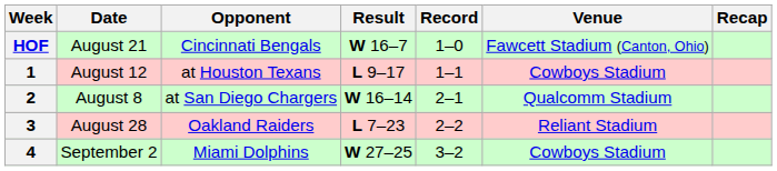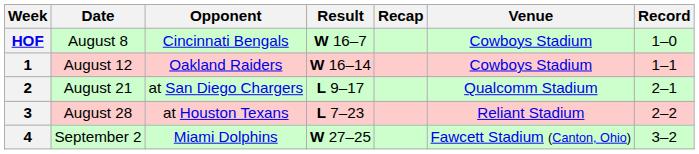columns swapped: Record <-> Recap
HOF | Date: August 21 -> August 8
HOF | Venue: Fawcett Stadium (Canton, Ohio) -> Cowboys Stadium
1 | Opponent: at Houston Texans -> Oakland Raiders
1 | Result: L 9–17 -> W 16–14
2 | Date: August 8 -> August 21
2 | Result: W 16–14 -> L 9–17
3 | Opponent: Oakland Raiders -> at Houston Texans
4 | Venue: Cowboys Stadium -> Fawcett Stadium (Canton, Ohio)
